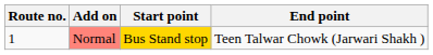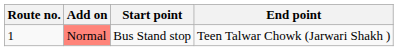Normal | Start point: gold background -> no background
